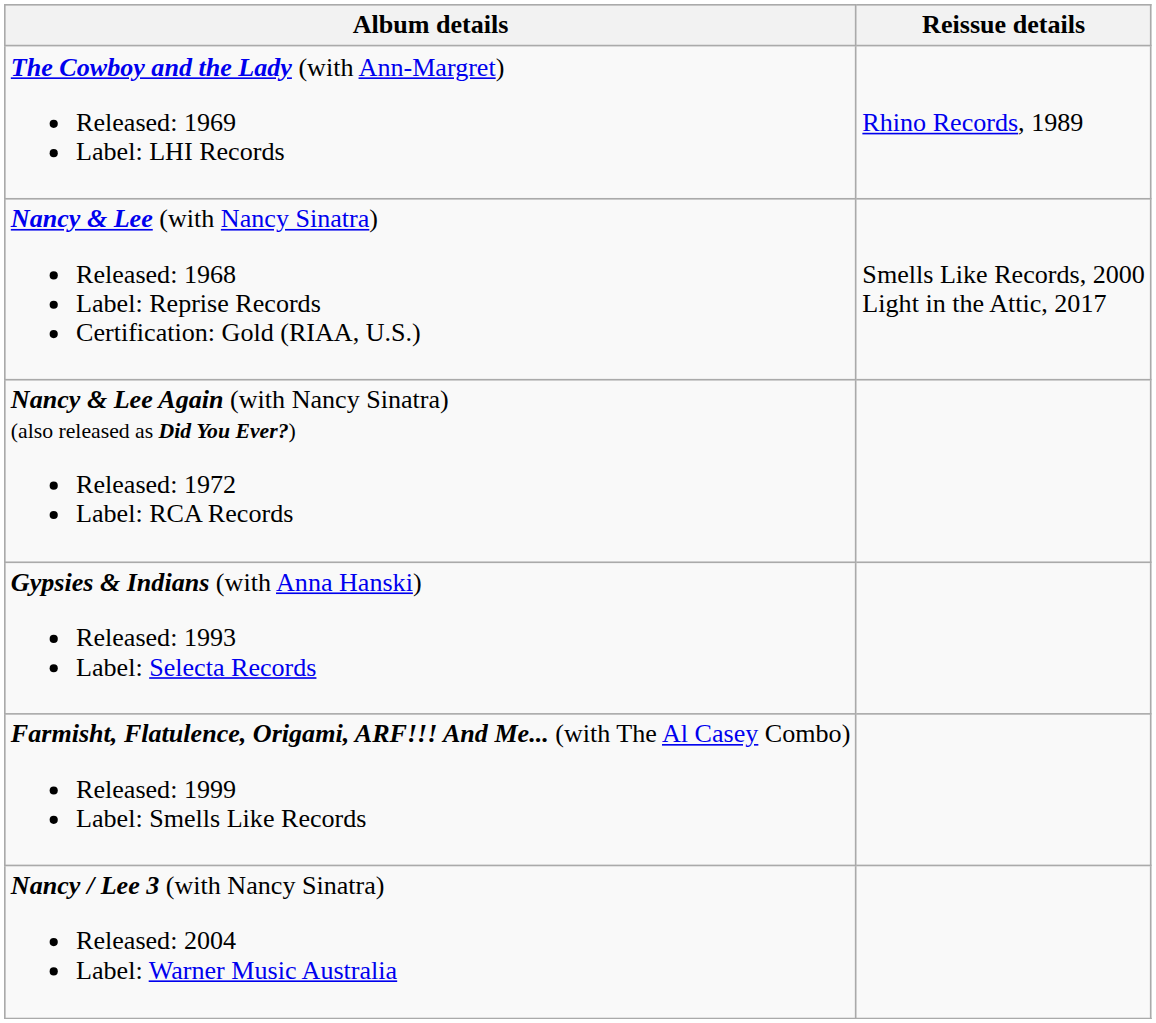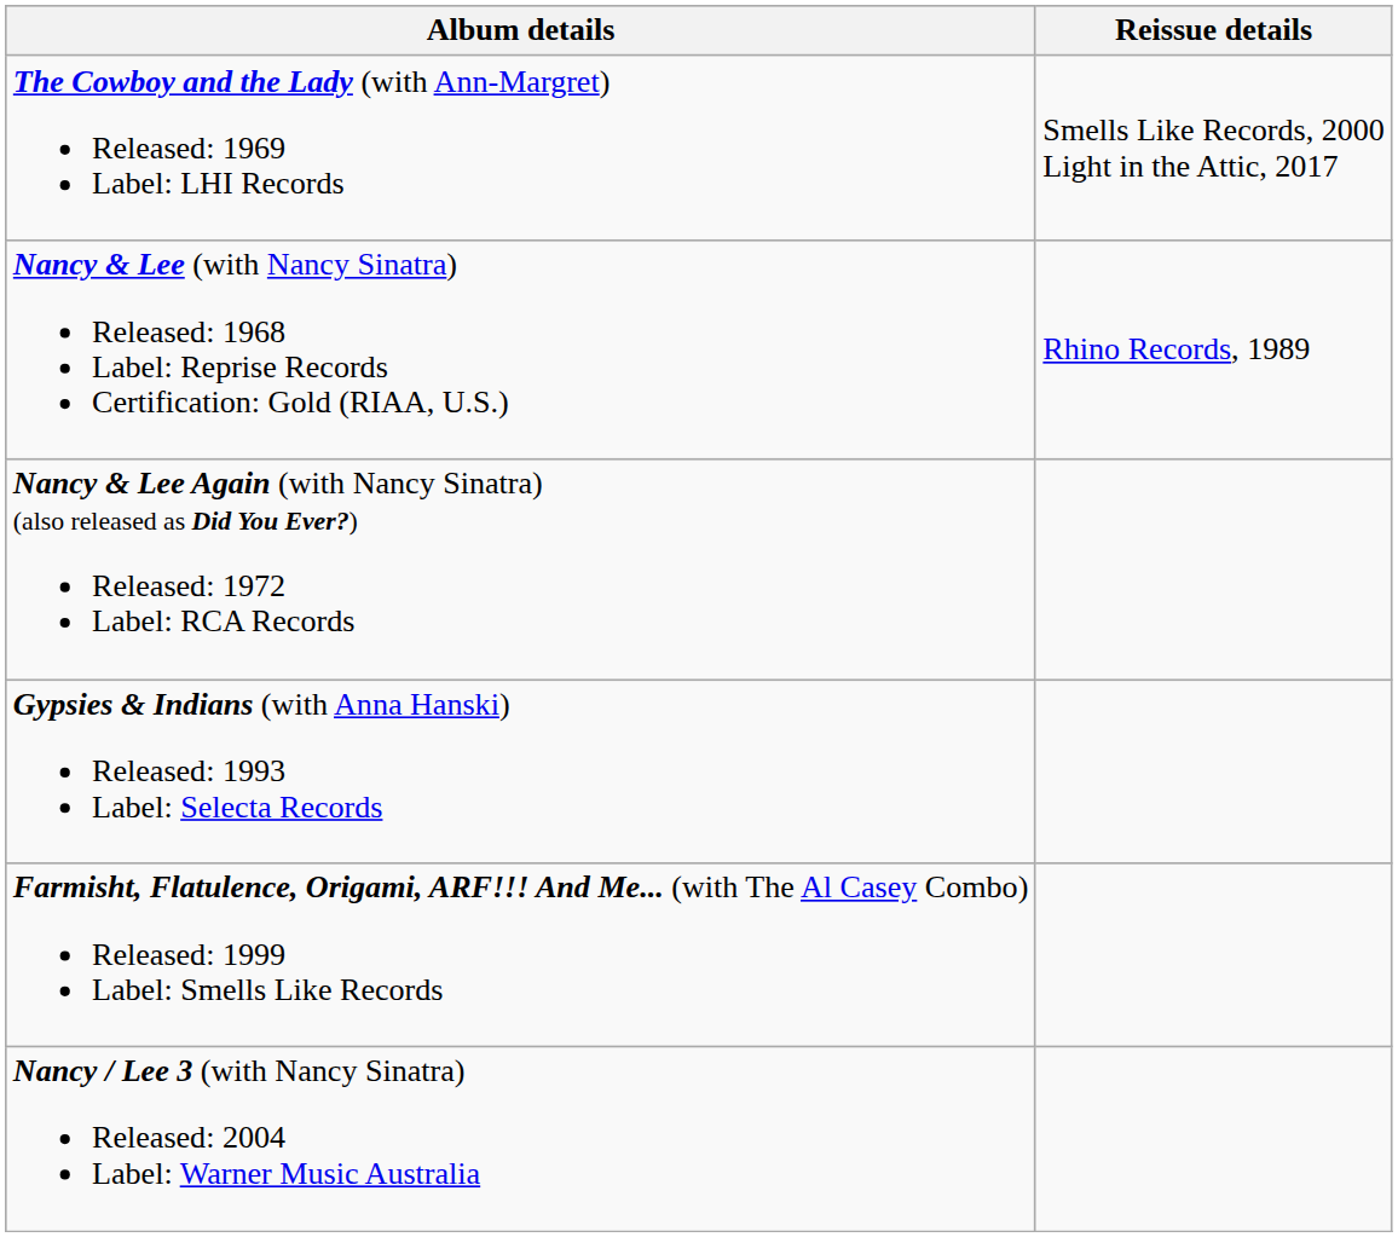row 2 | Reissue details: Rhino Records, 1989 -> Smells Like Records, 2000 Light in the Attic, 2017
row 3 | Reissue details: Smells Like Records, 2000 Light in the Attic, 2017 -> Rhino Records, 1989
